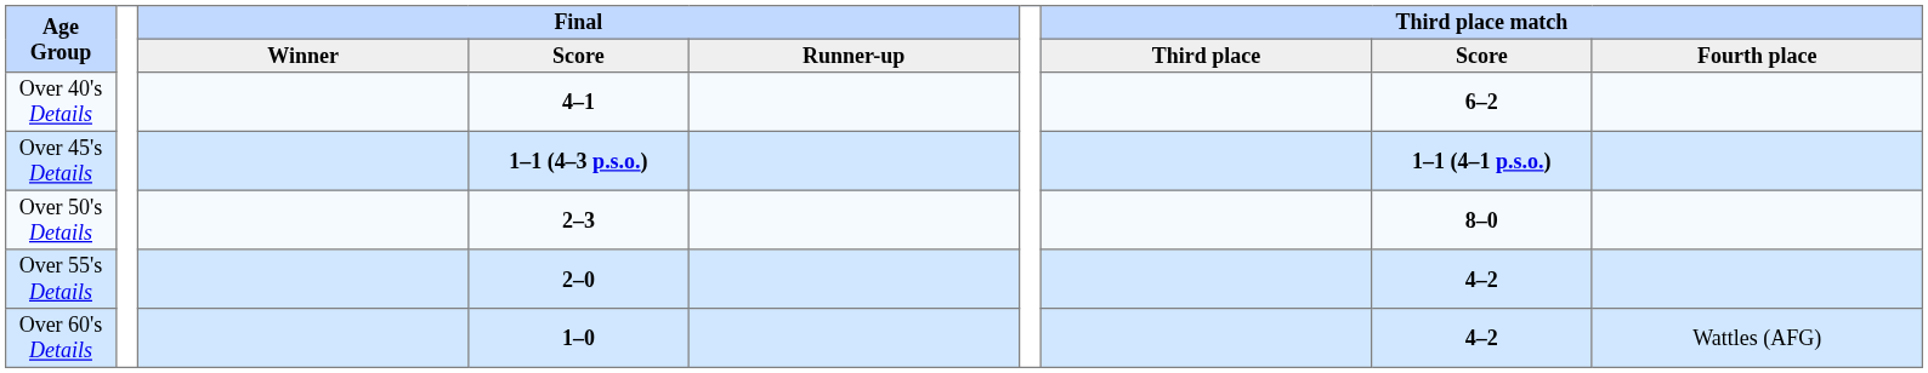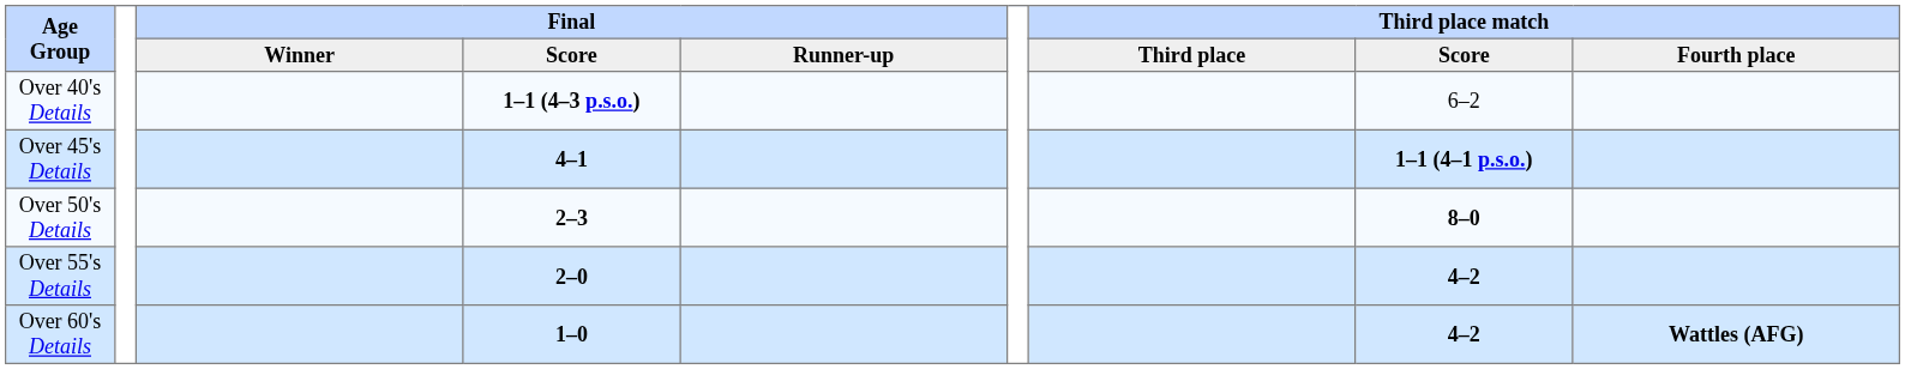Over 40's Details | Final / Score: 4–1 -> 1–1 (4–3 p.s.o.)
Over 40's Details | Third place match / Score: bold -> normal
Over 45's Details | Final / Score: 1–1 (4–3 p.s.o.) -> 4–1
Over 60's Details | Third place match / Fourth place: normal -> bold
